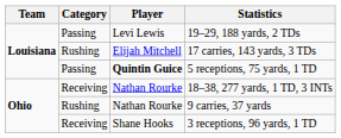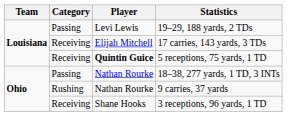17 carries, 143 yards, 3 TDs | Category: Rushing -> Receiving
5 receptions, 75 yards, 1 TD | Category: Passing -> Receiving
18–38, 277 yards, 1 TD, 3 INTs | Category: Receiving -> Passing
